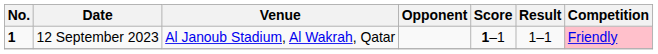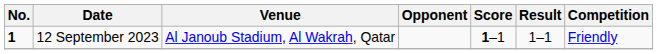12 September 2023 | Competition: pink background -> no background
